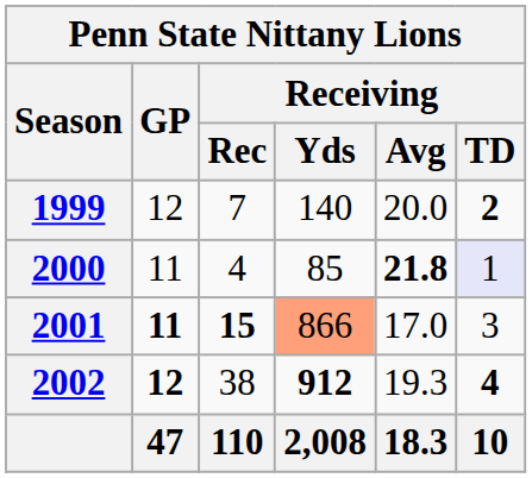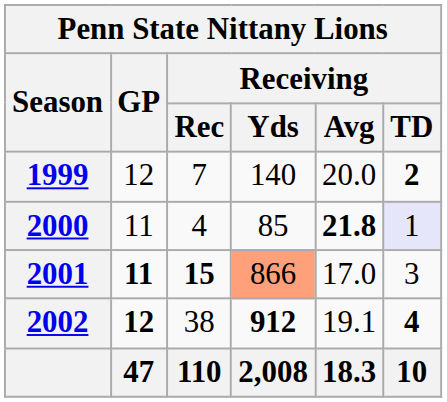2002 | Receiving / Avg: 19.3 -> 19.1
